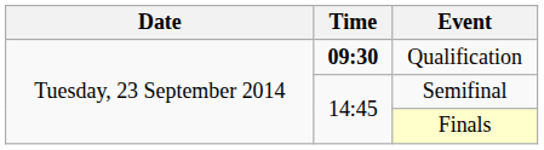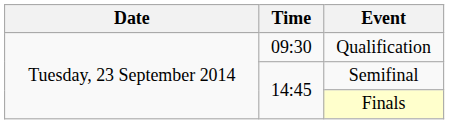Qualification | Time: bold -> normal
